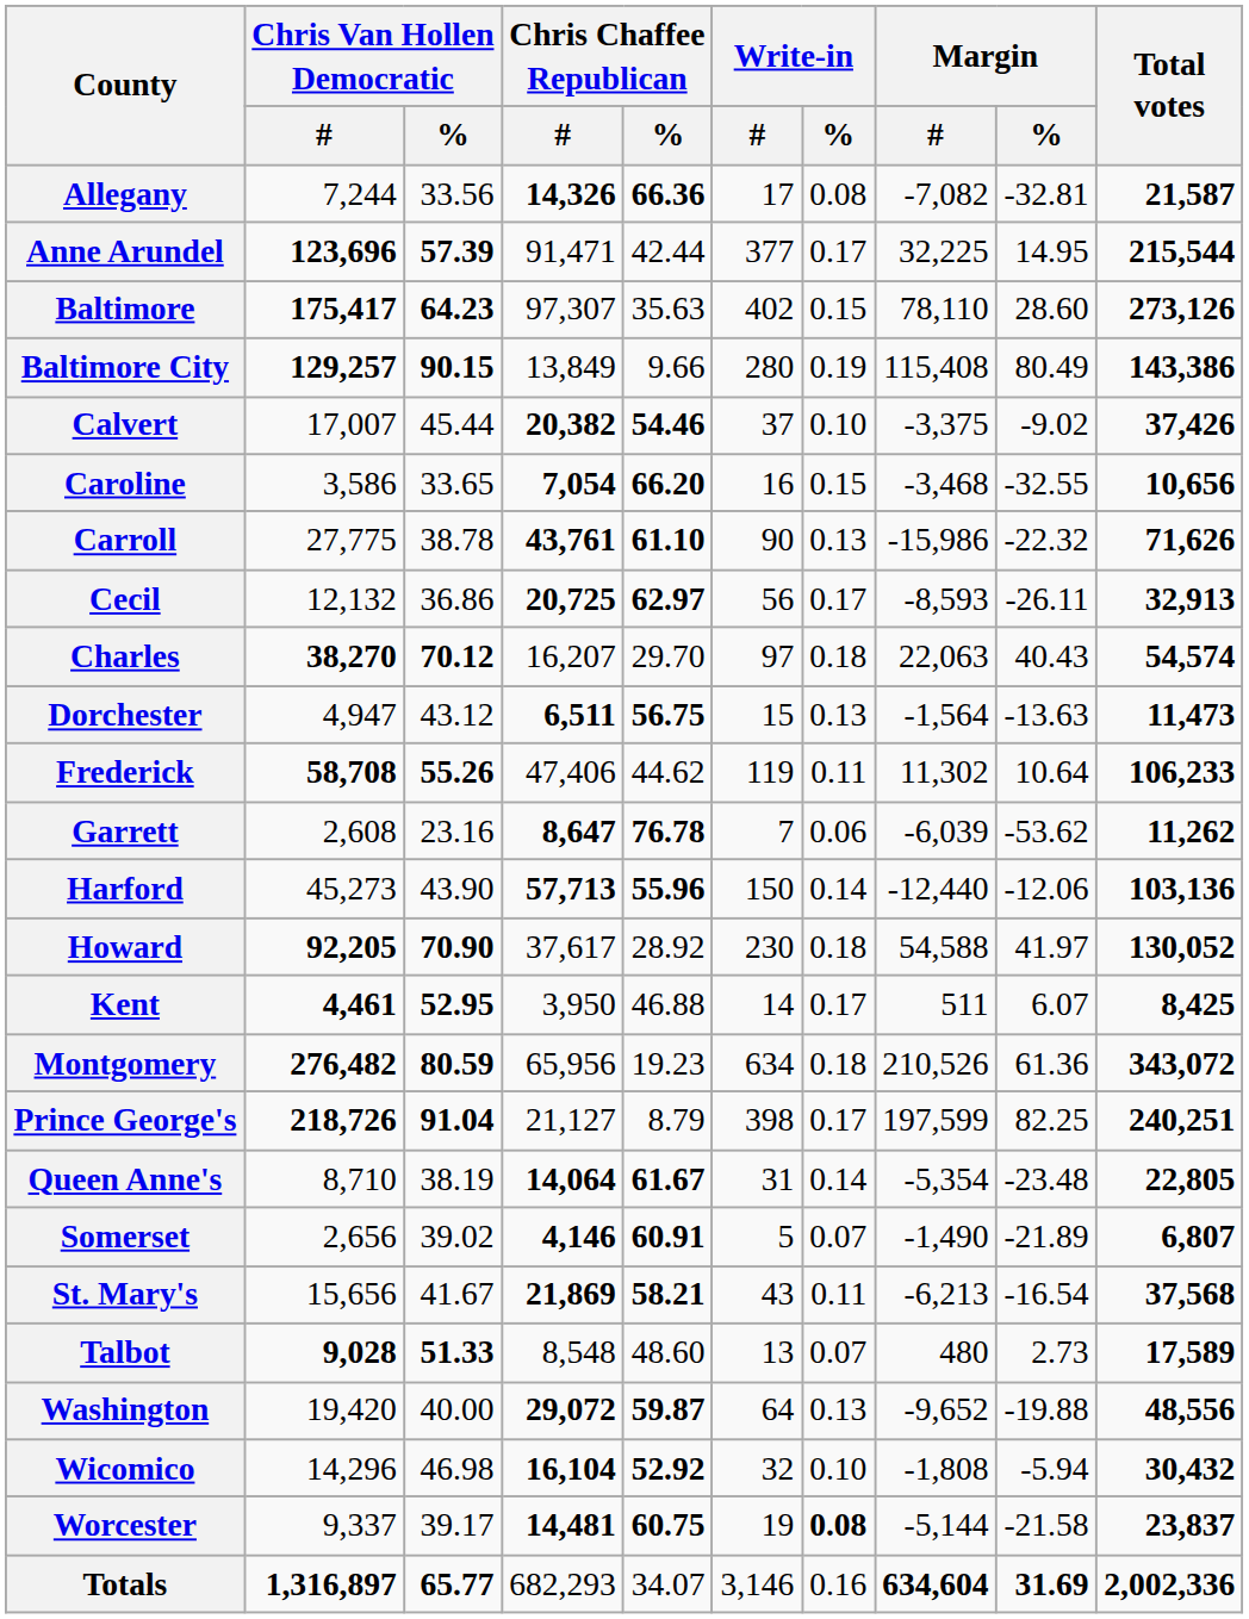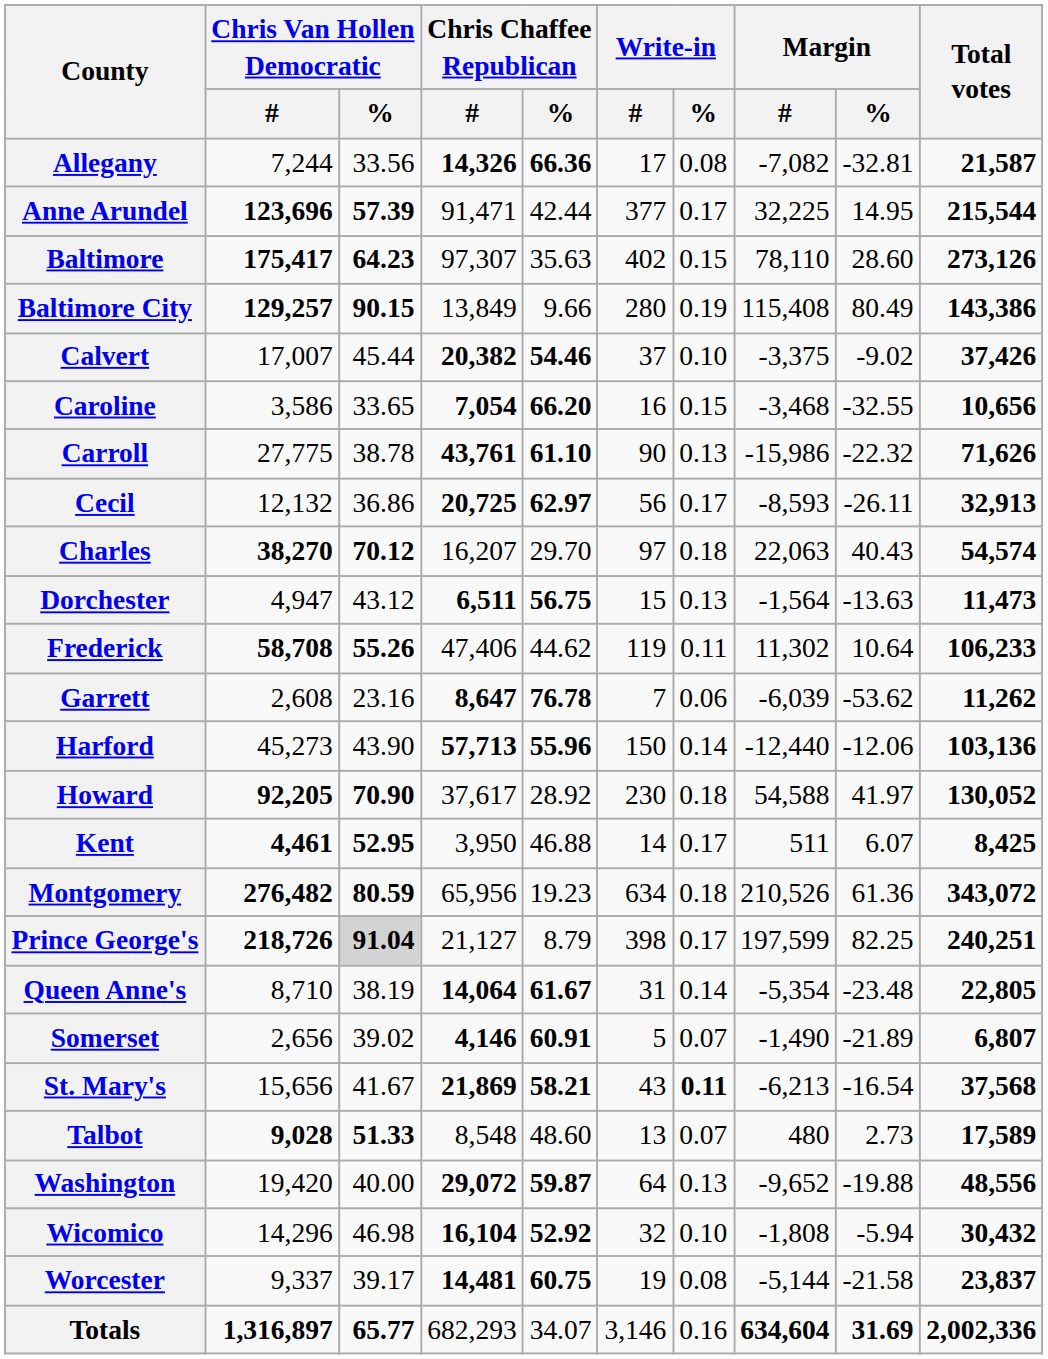Prince George's | Chris Van Hollen Democratic / %: no background -> lightgrey background
St. Mary's | Write-in / %: normal -> bold
Worcester | Write-in / %: bold -> normal
